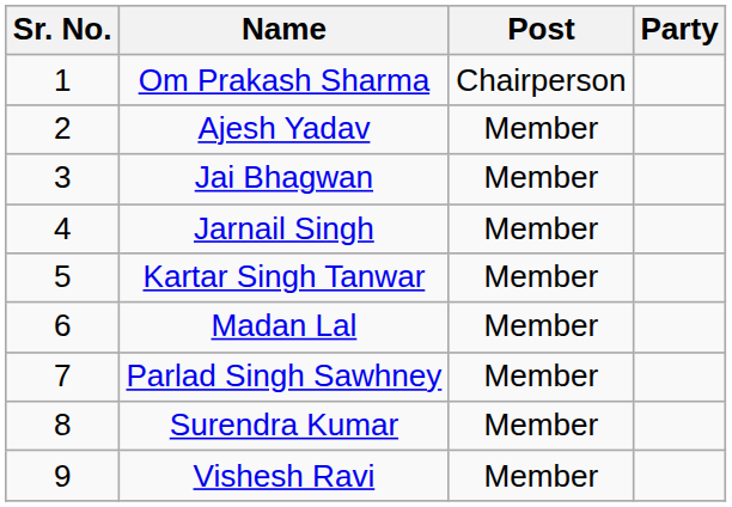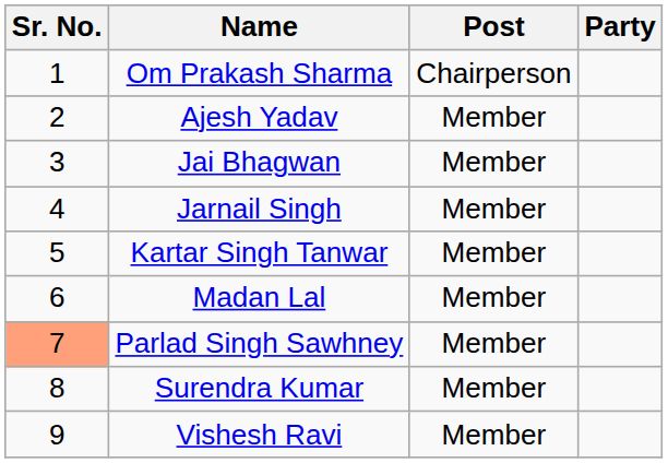Parlad Singh Sawhney | Sr. No.: no background -> lightsalmon background
